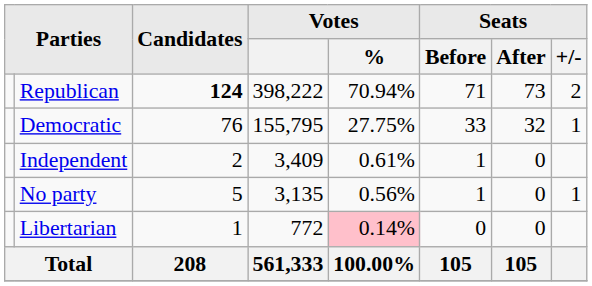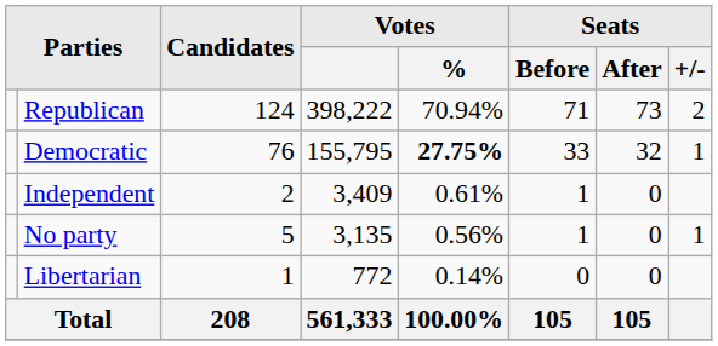Republican | Candidates: bold -> normal
Democratic | Votes / %: normal -> bold
Libertarian | Votes / %: pink background -> no background
